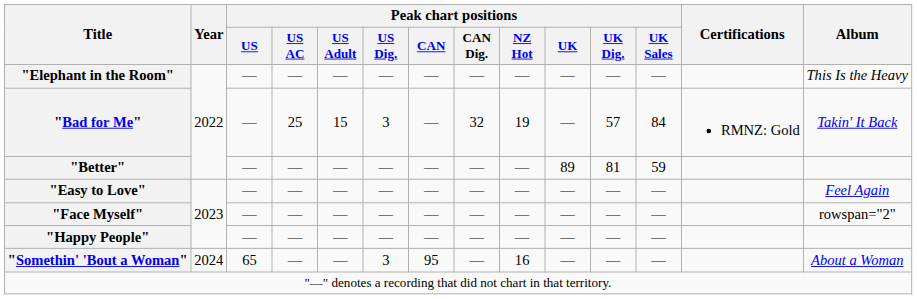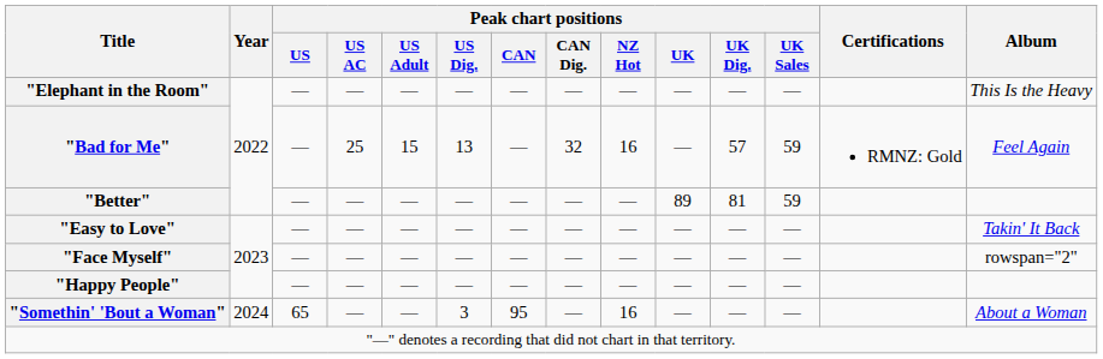"Bad for Me" | Peak chart positions / US Dig.: 3 -> 13
"Bad for Me" | Peak chart positions / NZ Hot: 19 -> 16
"Bad for Me" | Peak chart positions / UK Sales: 84 -> 59
"Bad for Me" | Album: Takin' It Back -> Feel Again
"Easy to Love" | Album: Feel Again -> Takin' It Back
